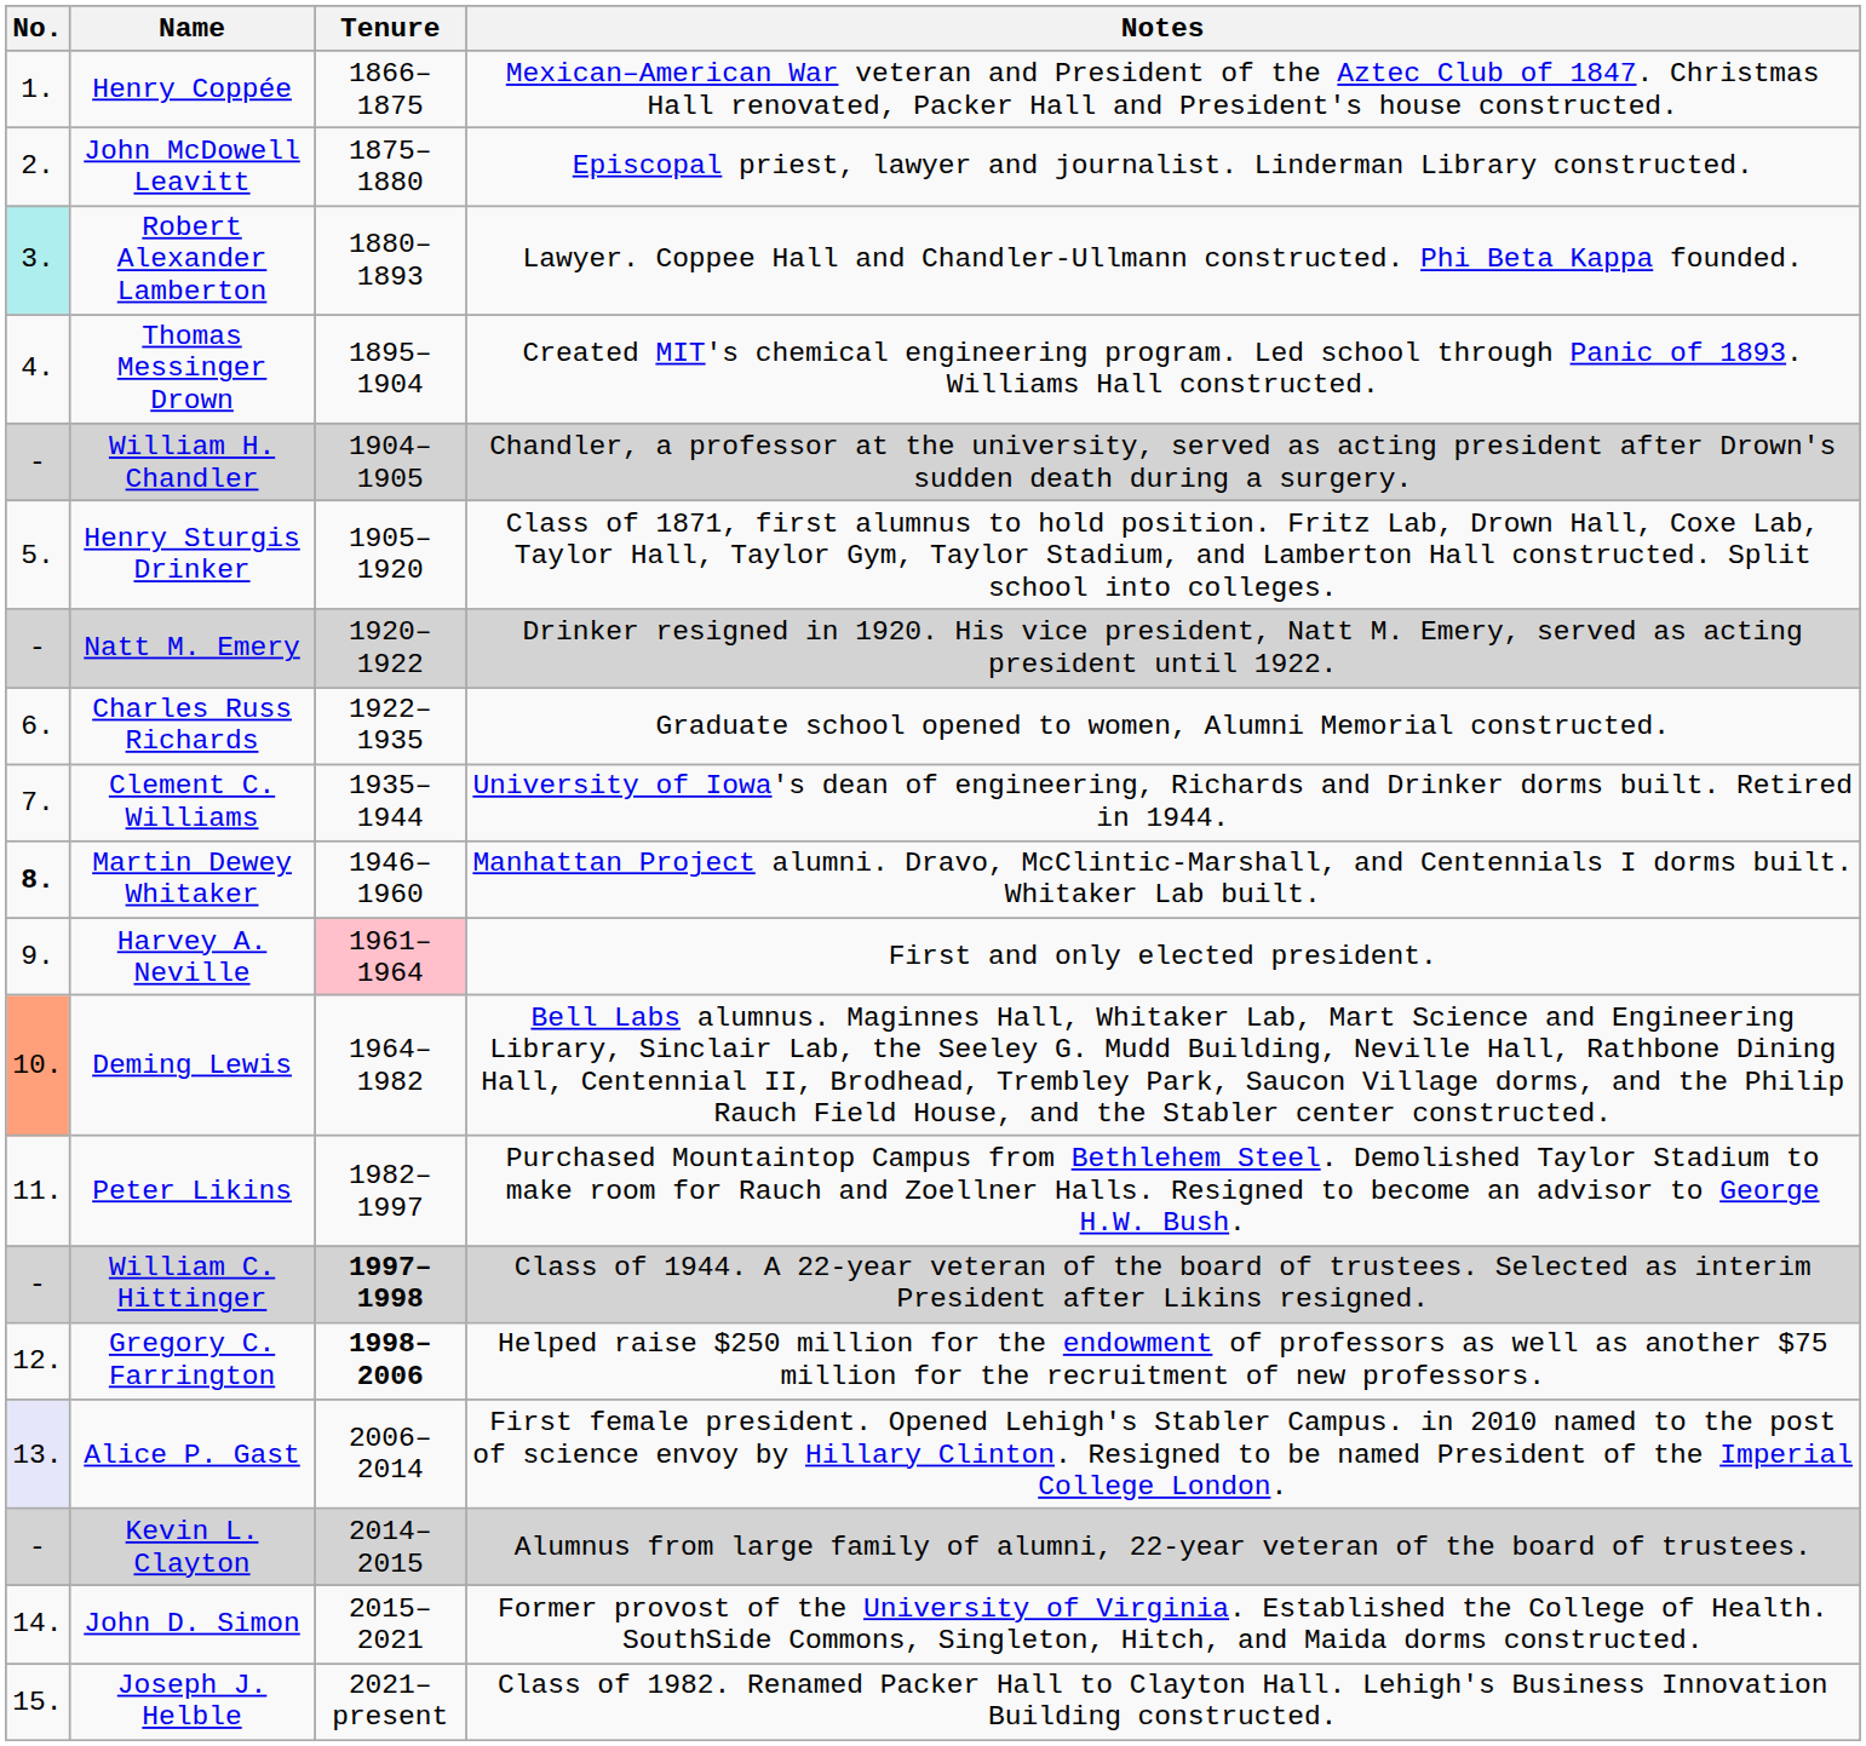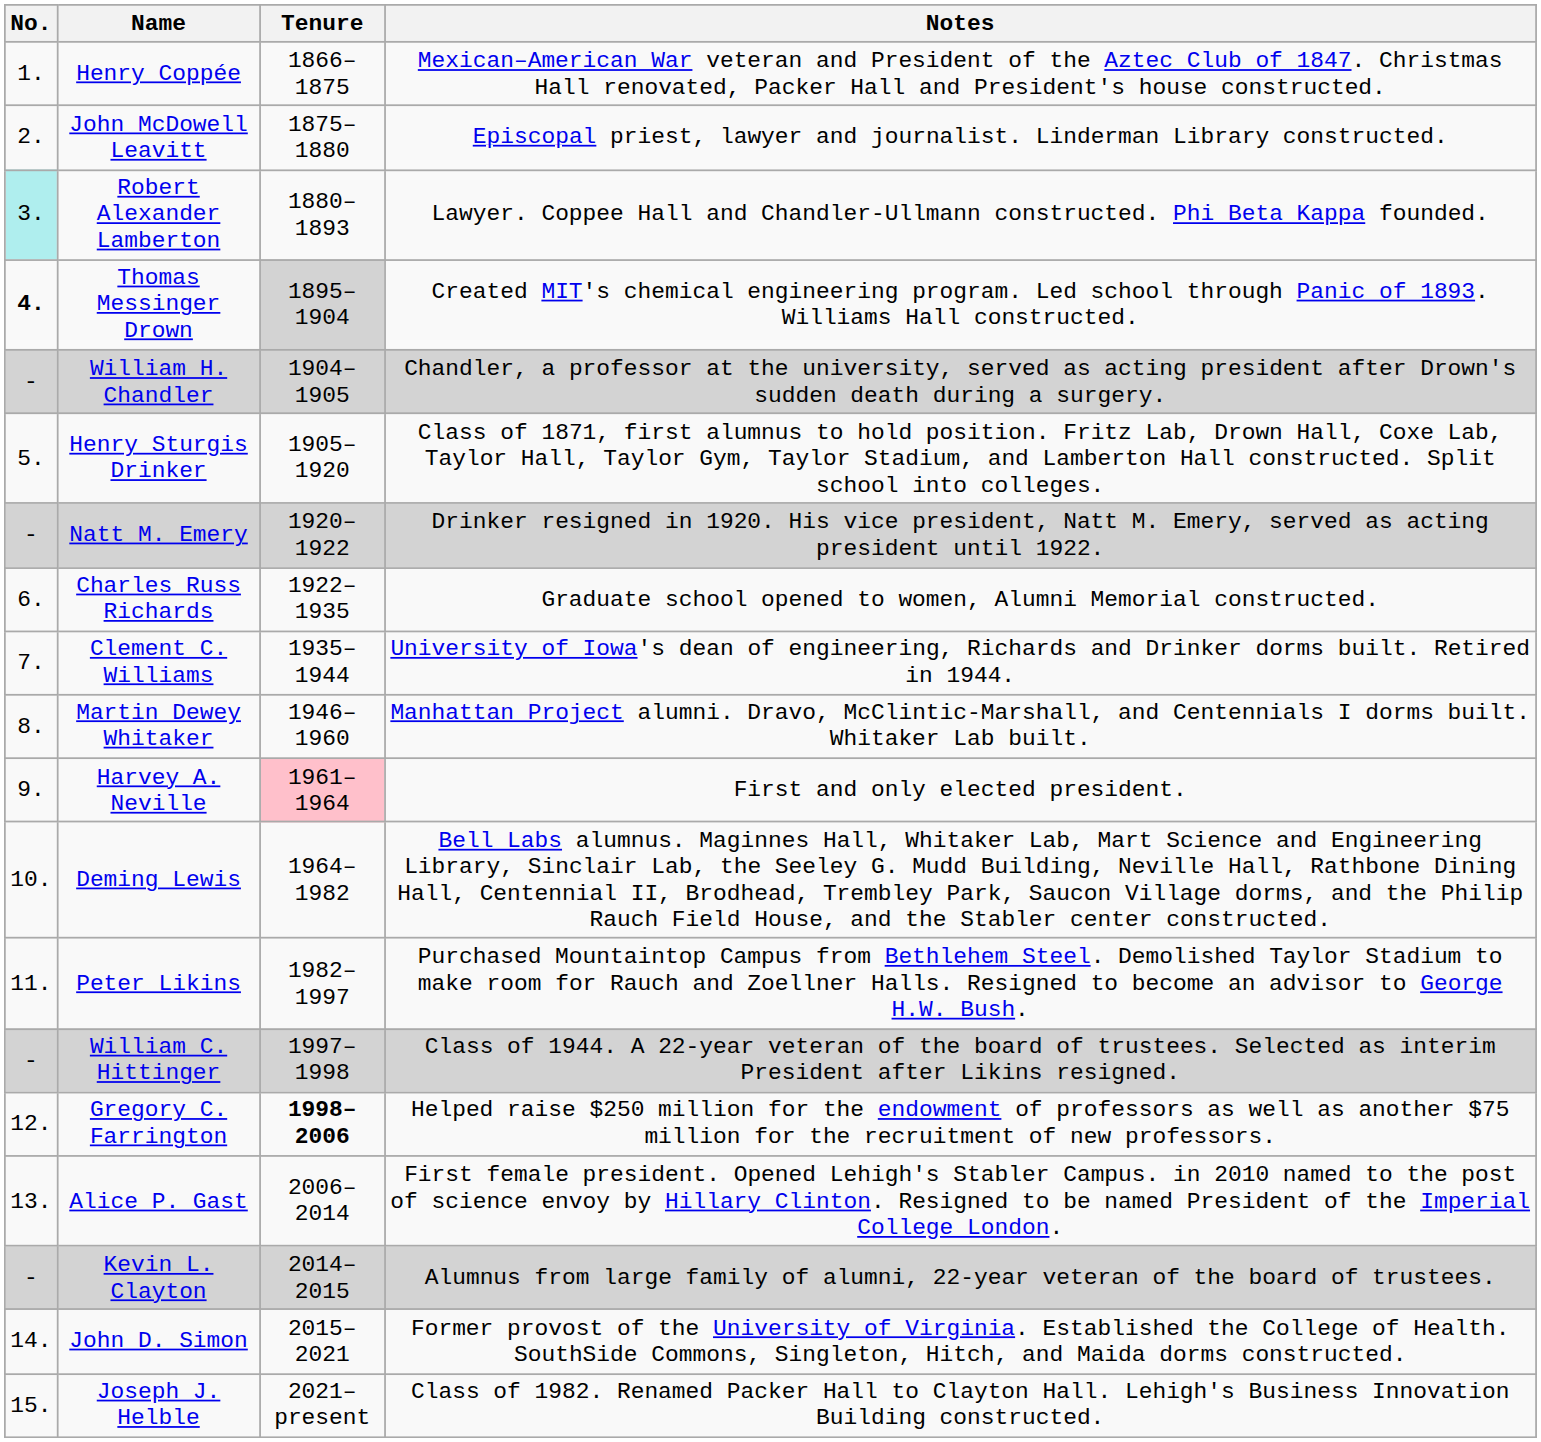Thomas Messinger Drown | No.: normal -> bold
Thomas Messinger Drown | Tenure: no background -> lightgrey background
Martin Dewey Whitaker | No.: bold -> normal
Deming Lewis | No.: lightsalmon background -> no background
William C. Hittinger | Tenure: bold -> normal
Alice P. Gast | No.: lavender background -> no background
